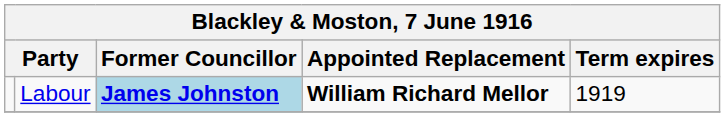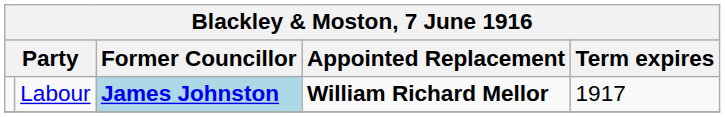Labour | Term expires: 1919 -> 1917
